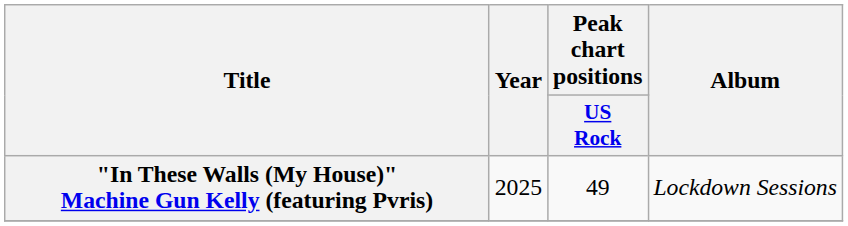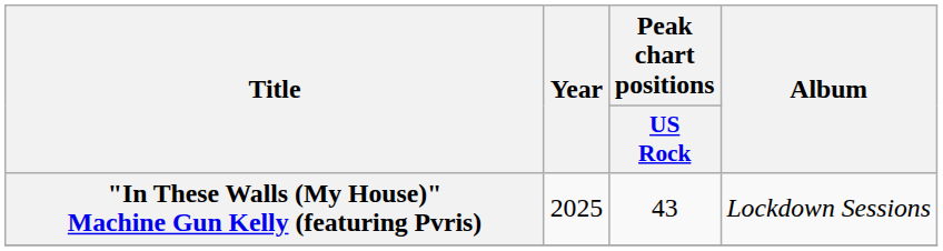row 3 | Peak chart positions / US Rock: 49 -> 43
